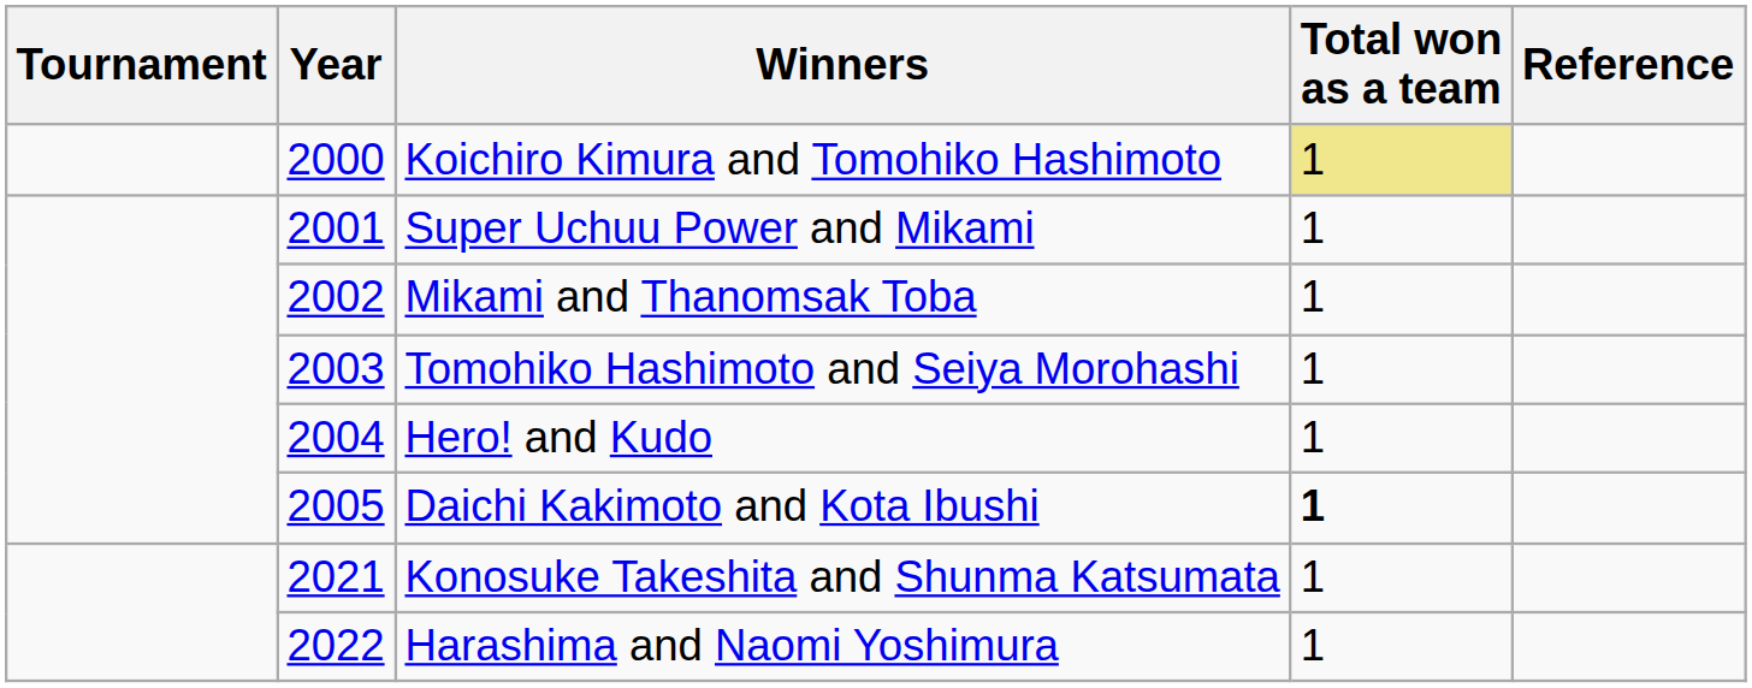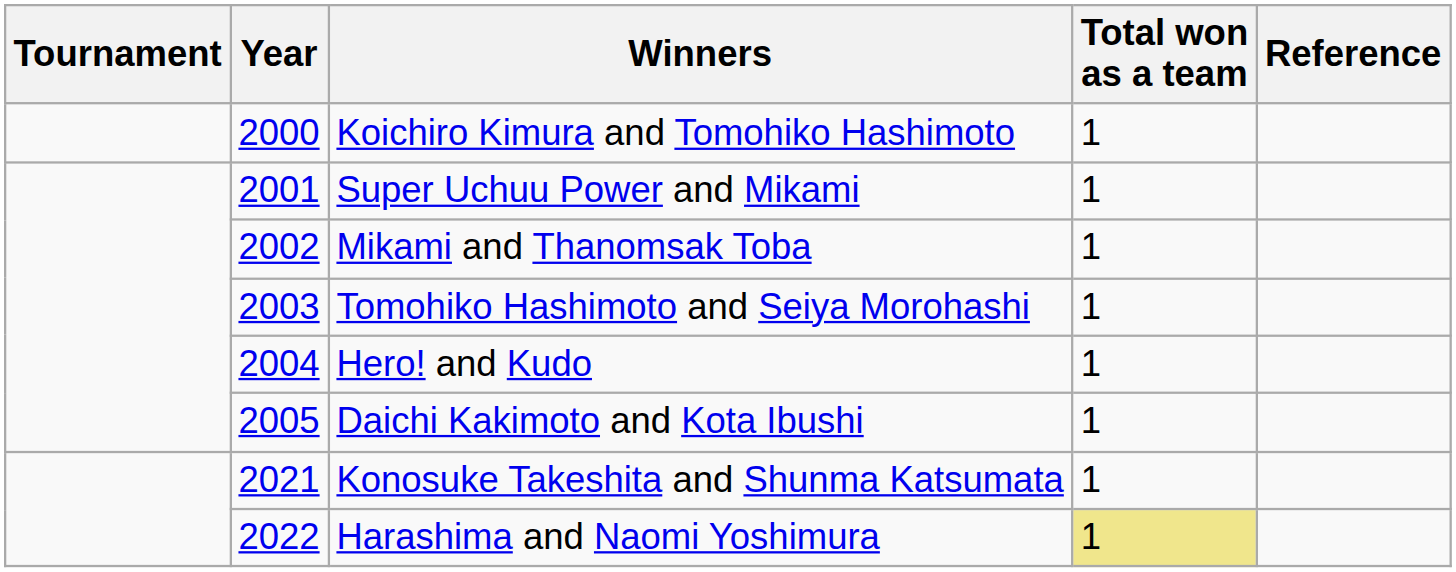Koichiro Kimura and Tomohiko Hashimoto | Total won as a team: khaki background -> no background
Daichi Kakimoto and Kota Ibushi | Total won as a team: bold -> normal
Harashima and Naomi Yoshimura | Total won as a team: no background -> khaki background
